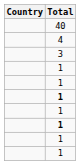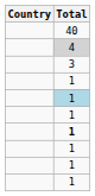row 3 | Total: no background -> lightgrey background
row 6 | Total: no background -> lightblue background
row 7 | Total: bold -> normal
row 8 | Total: normal -> bold
row 9 | Total: bold -> normal
